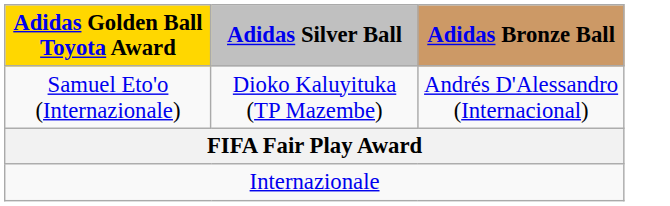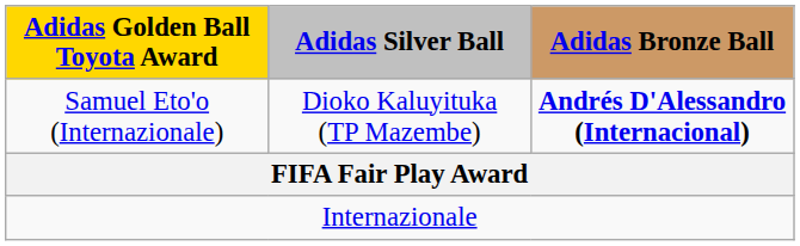Samuel Eto'o (Internazionale) | Adidas Bronze Ball: normal -> bold
